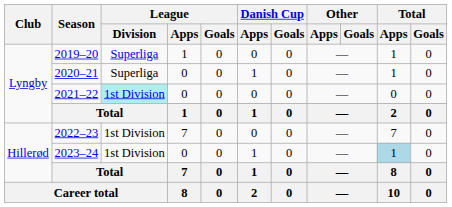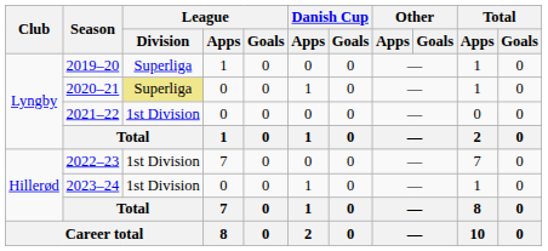2020–21 | League / Division: no background -> khaki background
2021–22 | League / Division: paleturquoise background -> no background
2023–24 | Total / Apps: lightblue background -> no background
